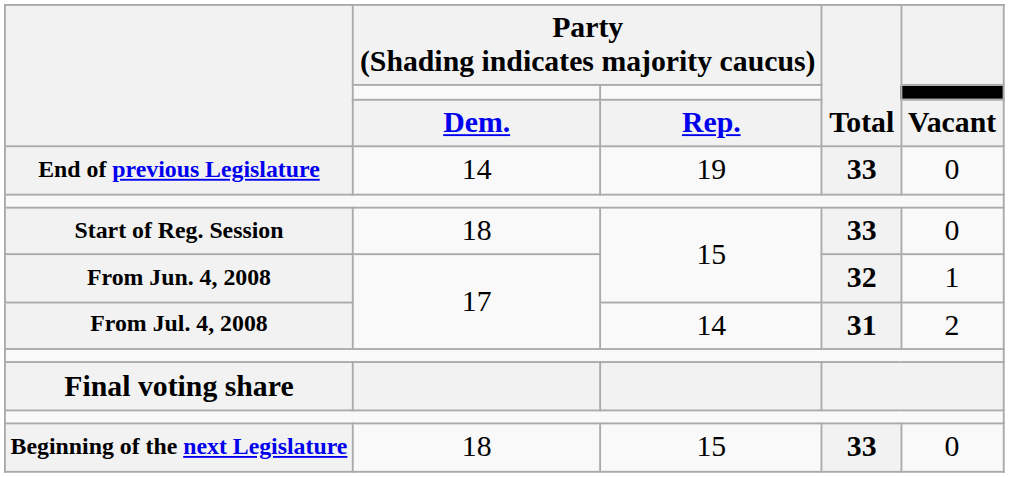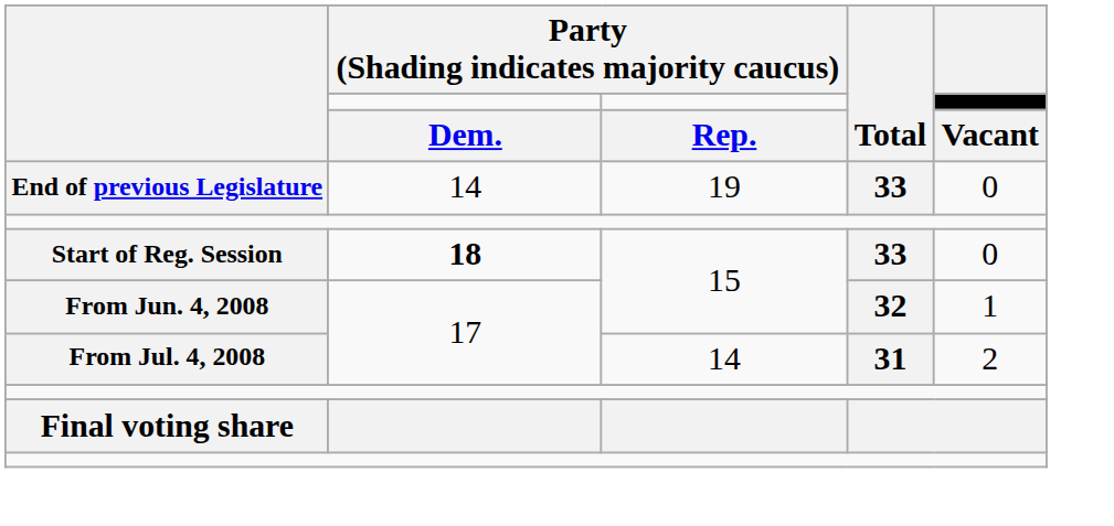Start of Reg. Session | column 2: normal -> bold
- row: Beginning of the next Legislature | 18 | 15 | 33 | 0
